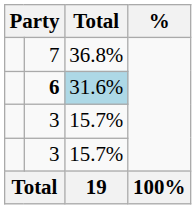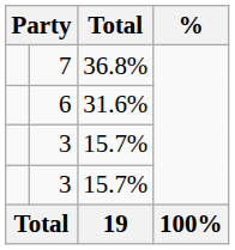6 | column 2: bold -> normal
6 | Total: lightblue background -> no background
